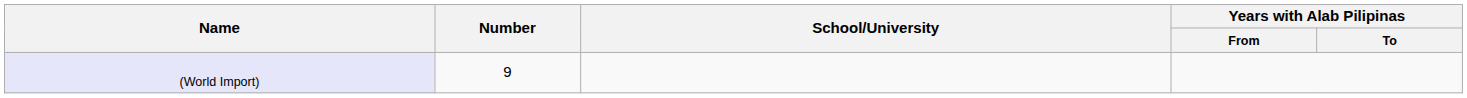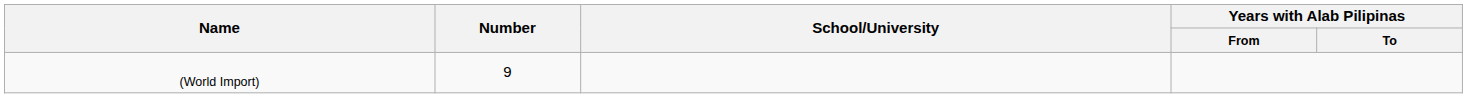(World Import) | Name: lavender background -> no background
